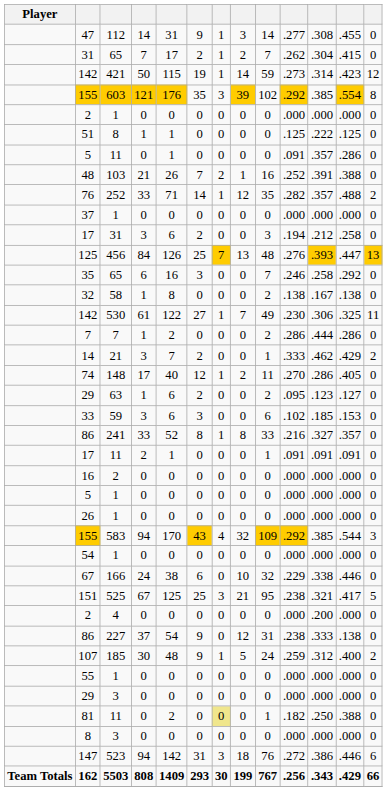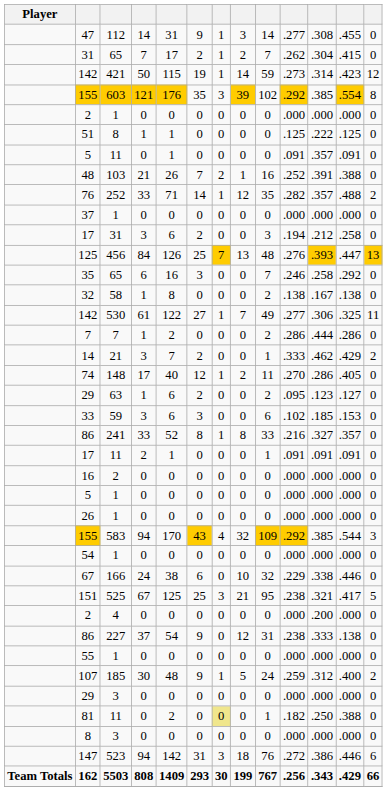5 / 11 | column 12: .286 -> .091
142 / 530 | column 10: .230 -> .277
rows swapped: 55 <-> 107
